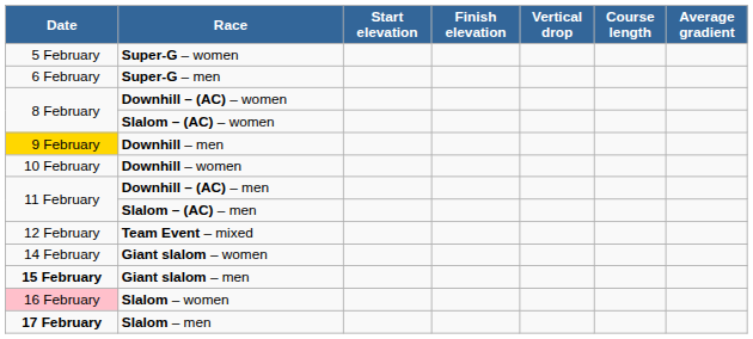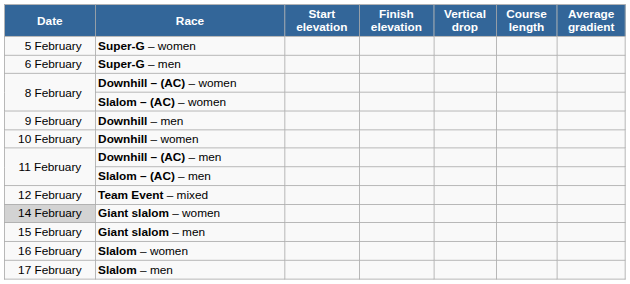Downhill – men | Date: gold background -> no background
Giant slalom – women | Date: no background -> lightgrey background
Giant slalom – men | Date: bold -> normal
Slalom – women | Date: pink background -> no background
Slalom – men | Date: bold -> normal
